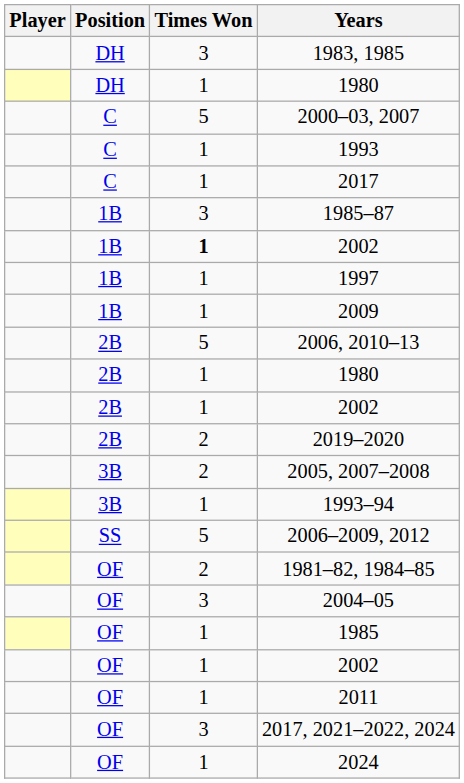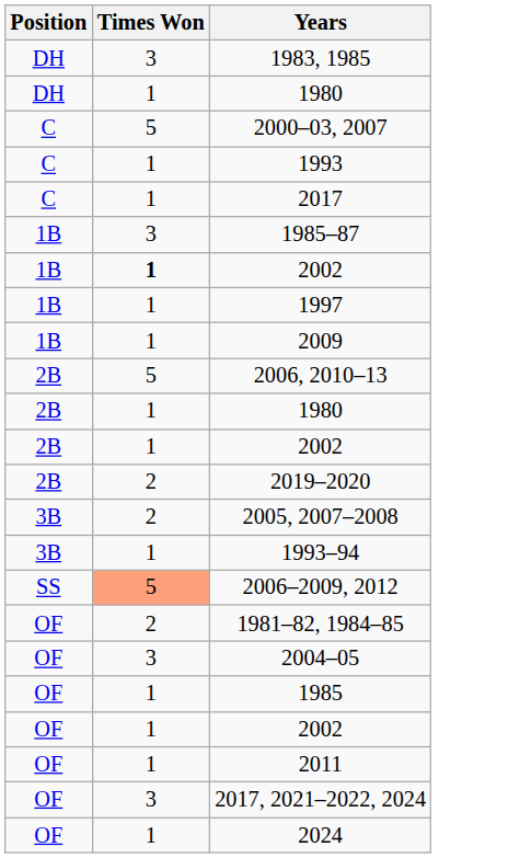- column: Player
2006–2009, 2012 | Times Won: no background -> lightsalmon background
